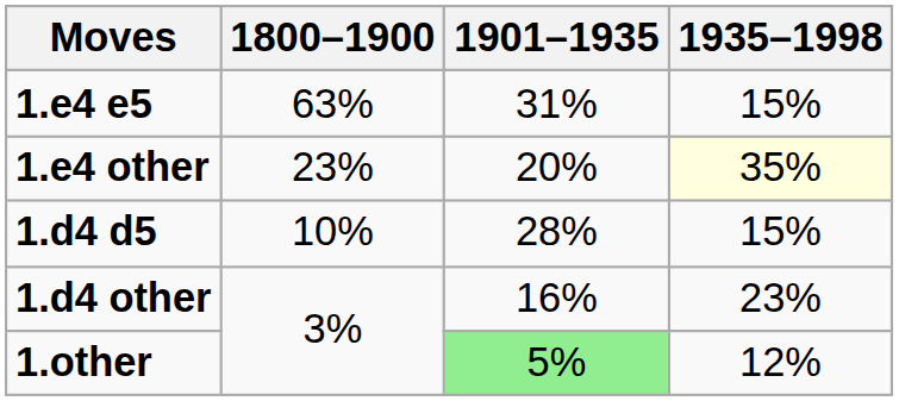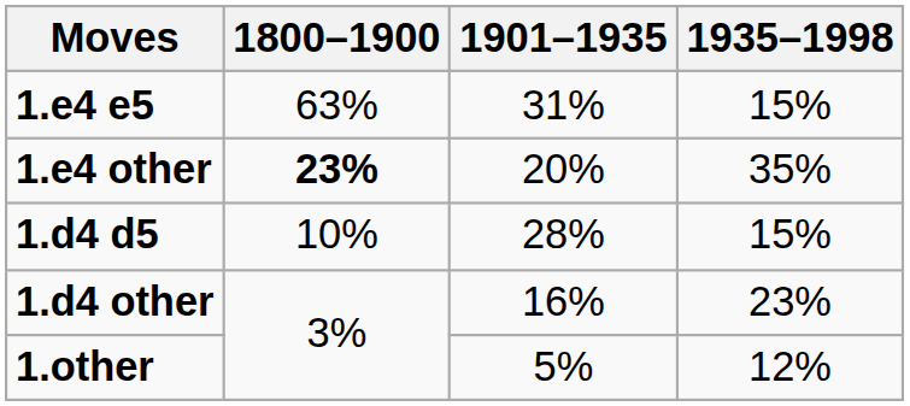1.e4 other | 1800–1900: normal -> bold
1.e4 other | 1935–1998: lightyellow background -> no background
1.other | 1901–1935: lightgreen background -> no background
